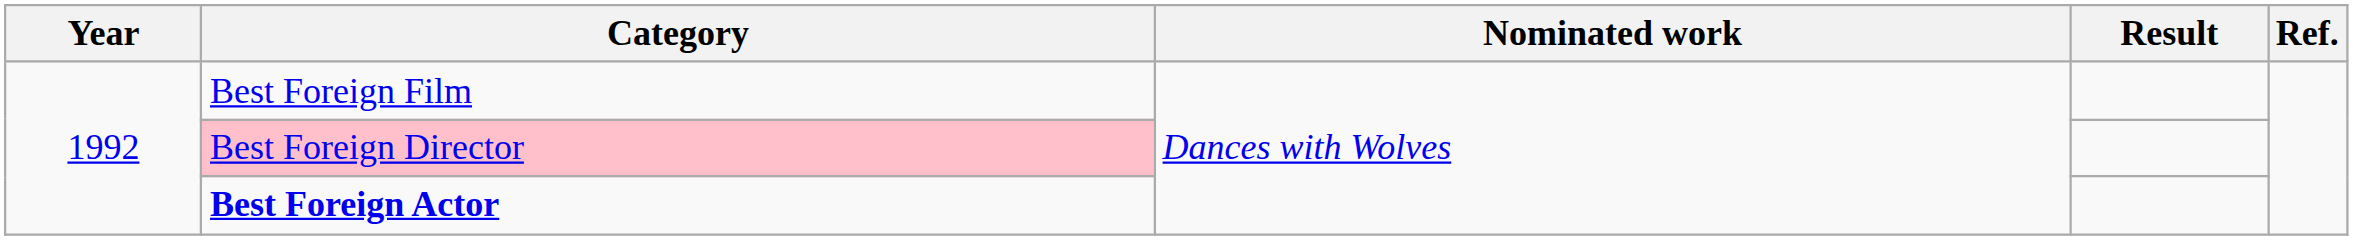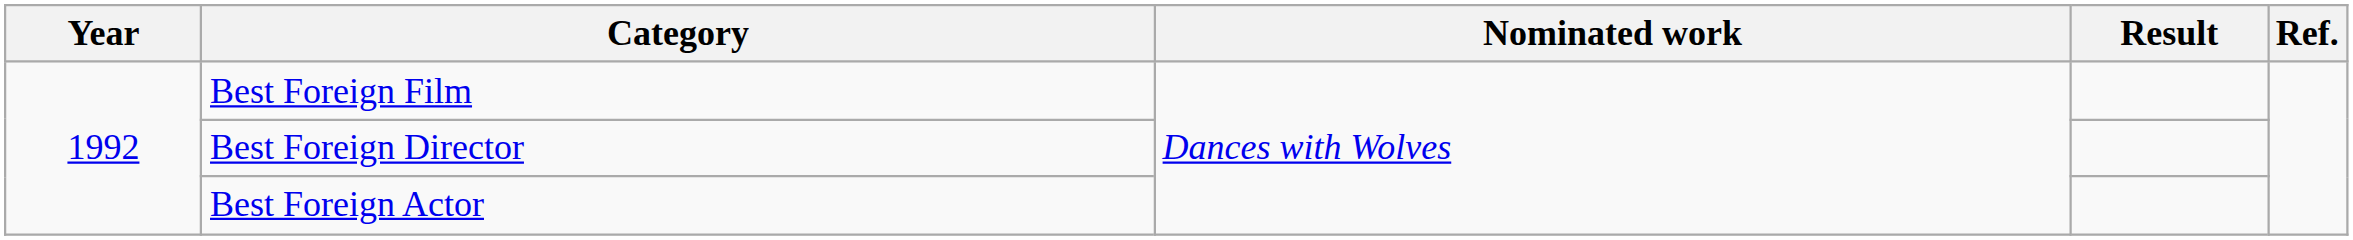Best Foreign Director | Category: pink background -> no background
Best Foreign Actor | Category: bold -> normal
